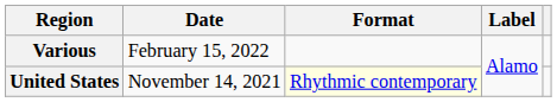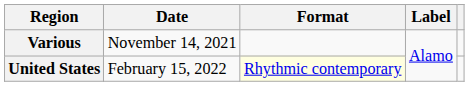Various | Date: February 15, 2022 -> November 14, 2021
United States | Date: November 14, 2021 -> February 15, 2022
